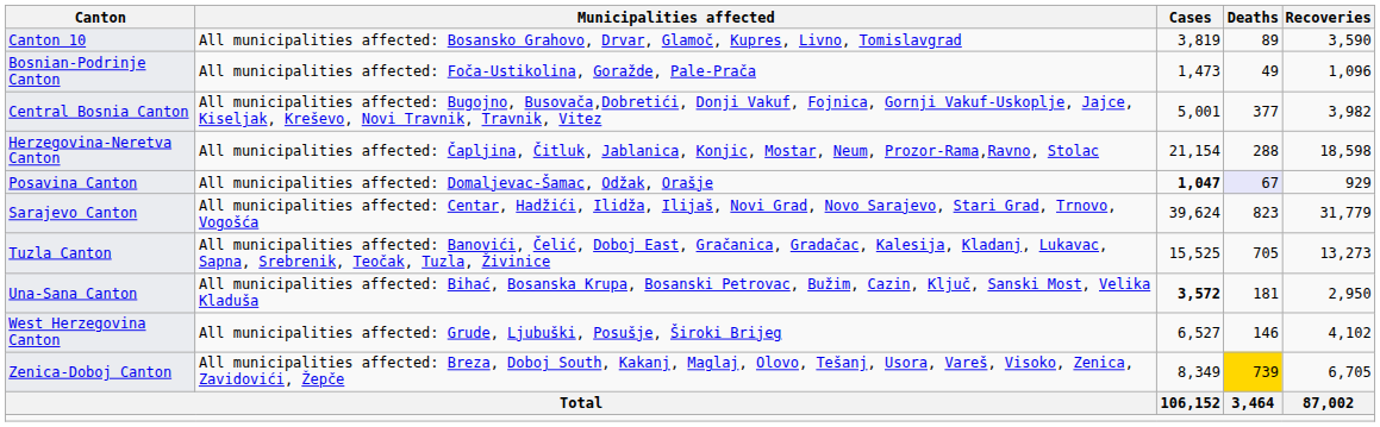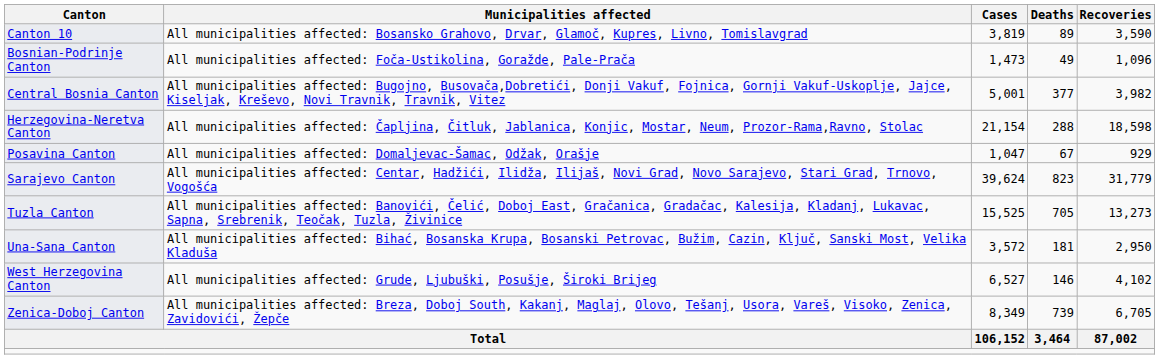row 6 | Cases: bold -> normal
row 6 | Deaths: lavender background -> no background
row 9 | Cases: bold -> normal
row 11 | Deaths: gold background -> no background
